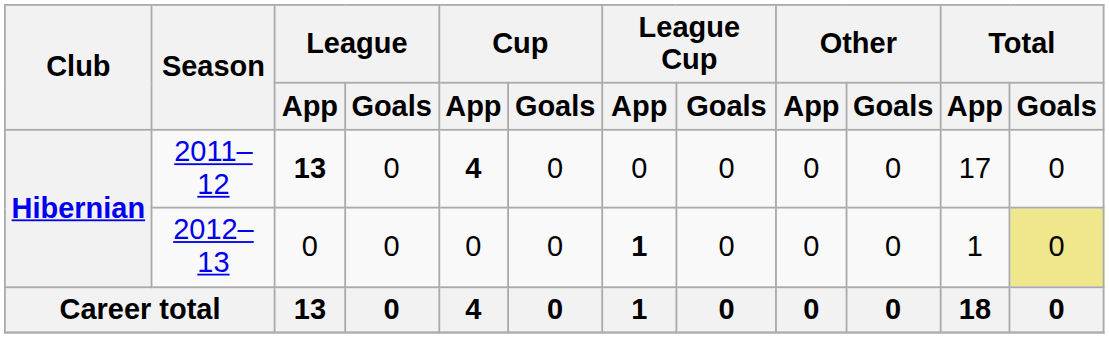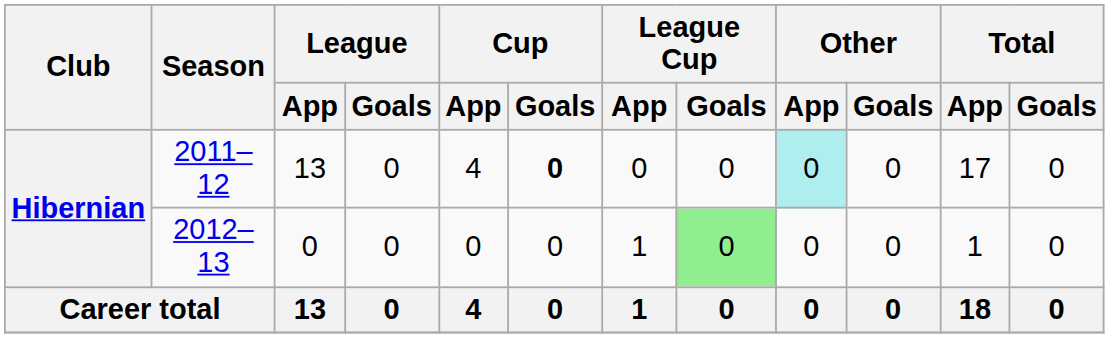2011–12 | League / App: bold -> normal
2011–12 | Cup / App: bold -> normal
2011–12 | Cup / Goals: normal -> bold
2011–12 | Other / App: no background -> paleturquoise background
2012–13 | League Cup / App: bold -> normal
2012–13 | League Cup / Goals: no background -> lightgreen background
2012–13 | Total / Goals: khaki background -> no background
